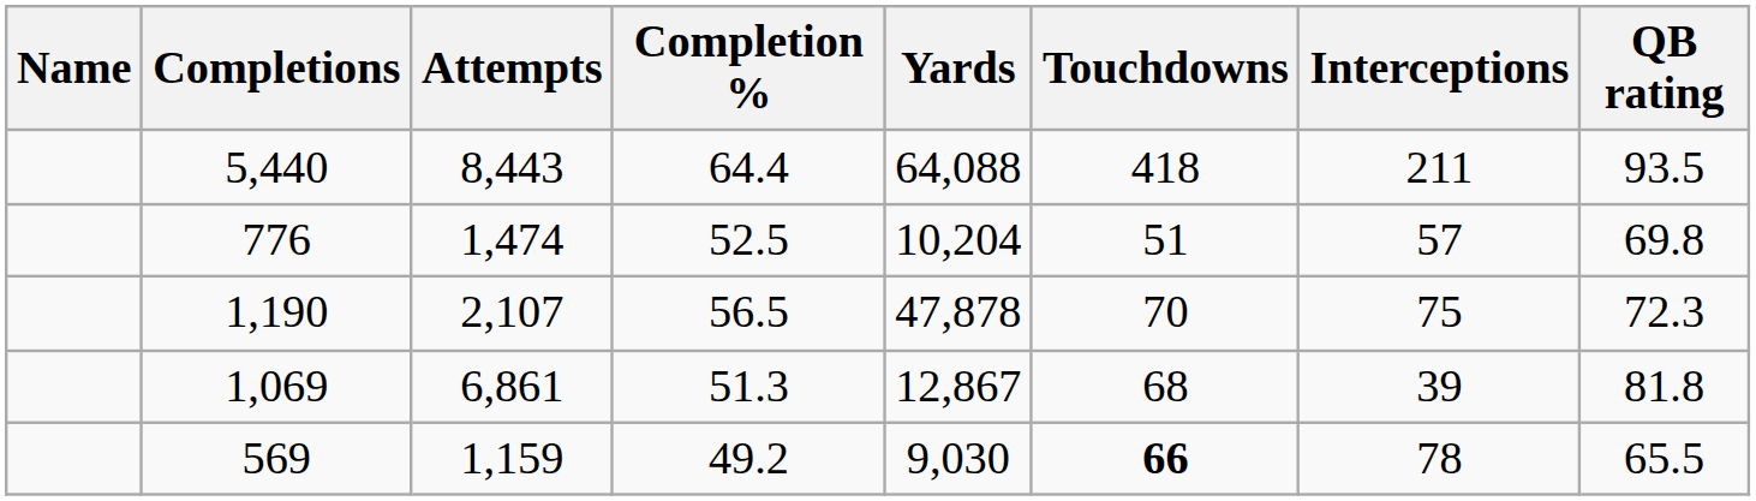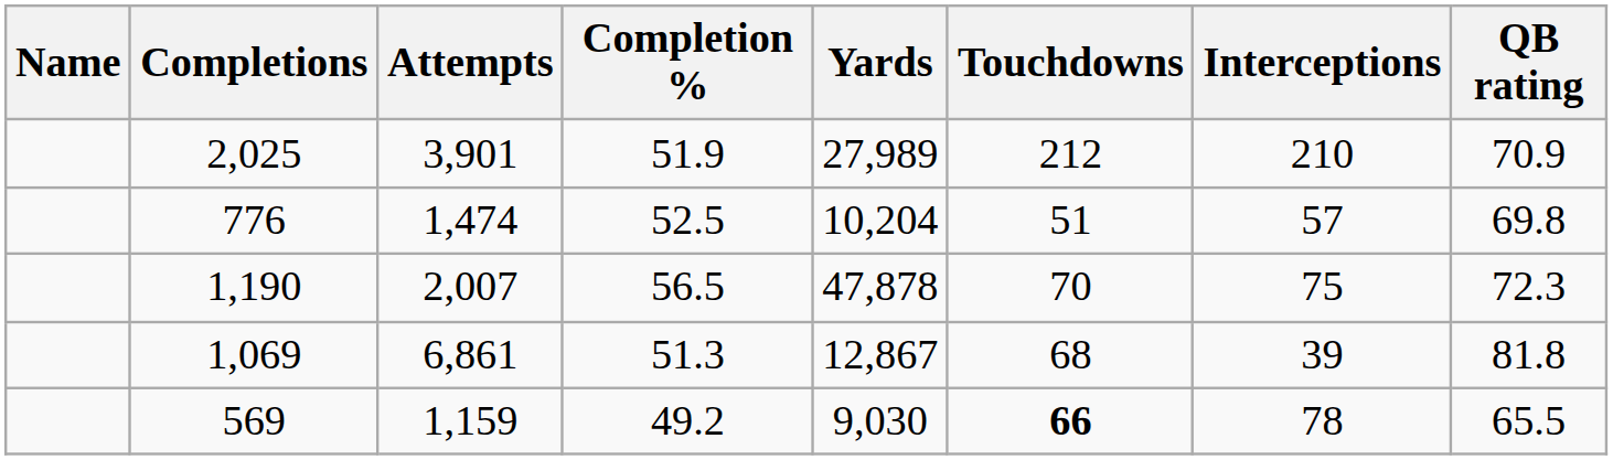- row: 5,440 | 8,443 | 64.4 | 64,088 | 418 | 211 | 93.5
+ row: 2,025 | 3,901 | 51.9 | 27,989 | 212 | 210 | 70.9
1,190 | Attempts: 2,107 -> 2,007
